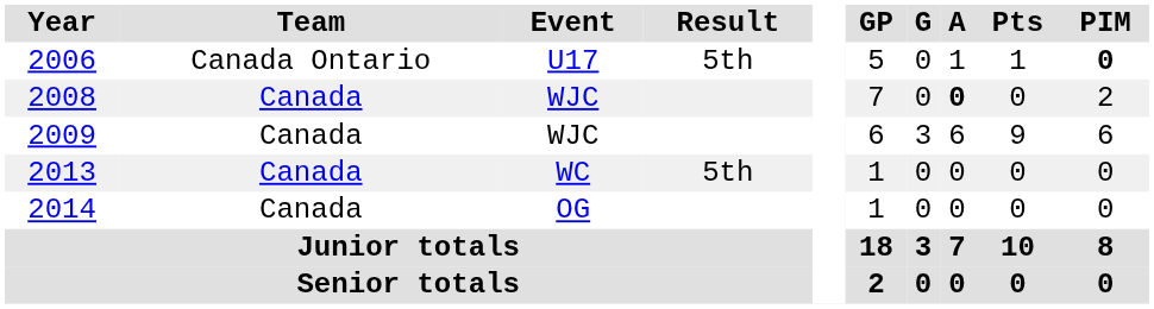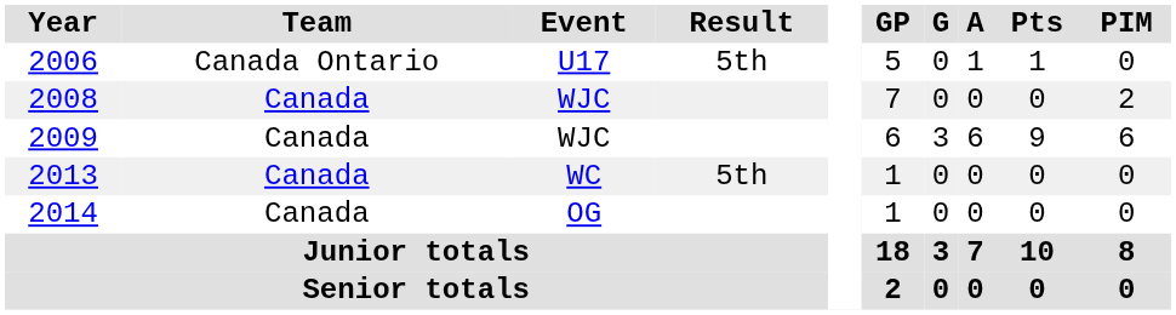2006 | PIM: bold -> normal
2008 | A: bold -> normal
